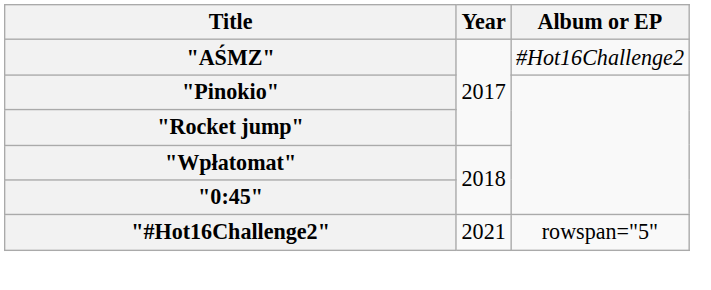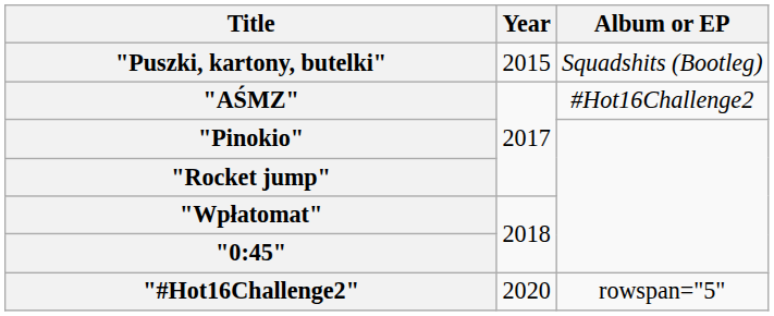+ row: "Puszki, kartony, butelki" | 2015 | Squadshits (Bootleg)
"#Hot16Challenge2" | Year: 2021 -> 2020
